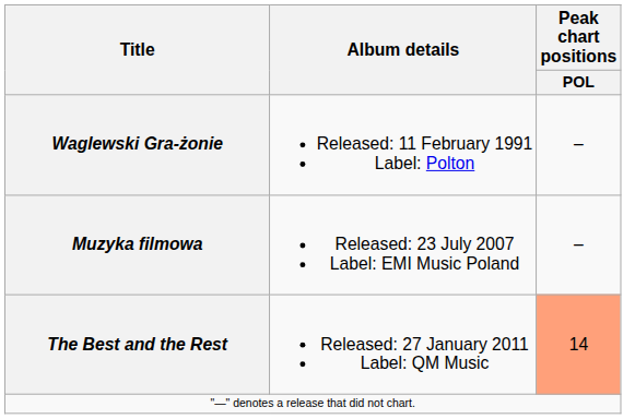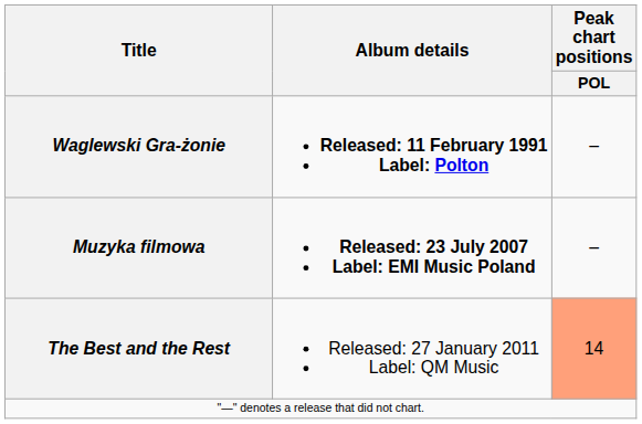Waglewski Gra-żonie | Album details: normal -> bold
Muzyka filmowa | Album details: normal -> bold
